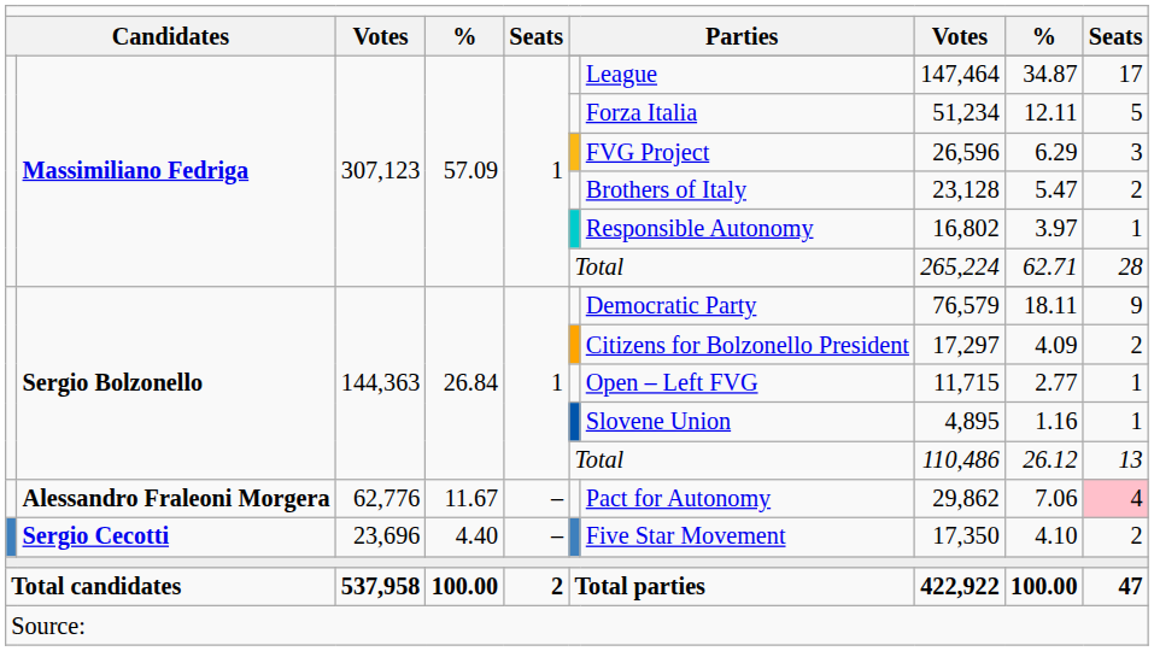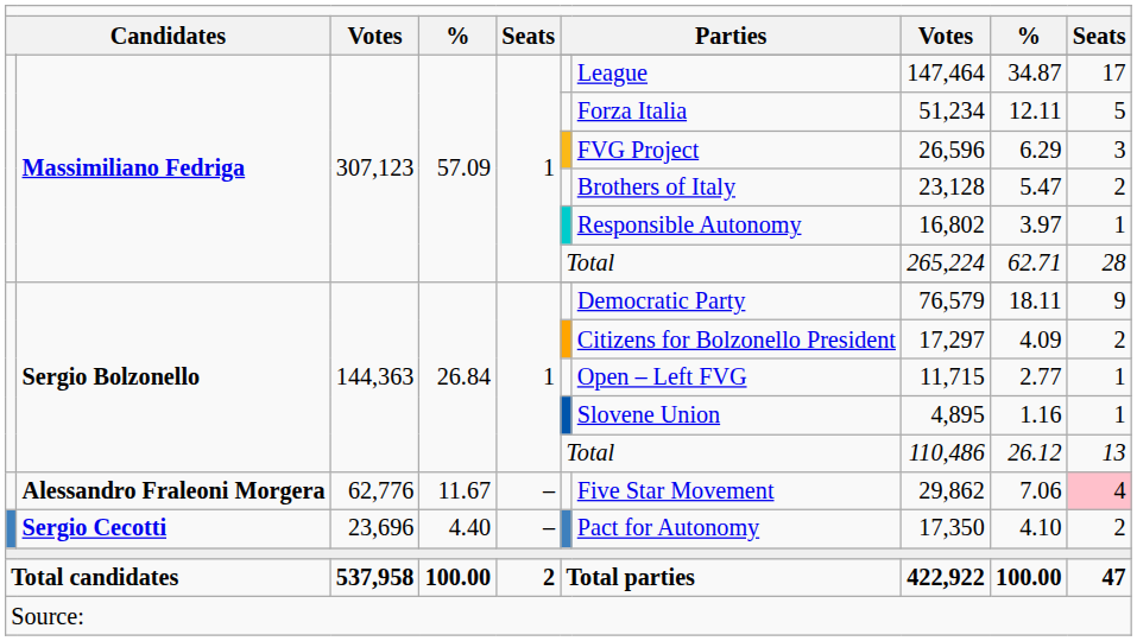Alessandro Fraleoni Morgera | column 7: Pact for Autonomy -> Five Star Movement
Sergio Cecotti | column 7: Five Star Movement -> Pact for Autonomy
